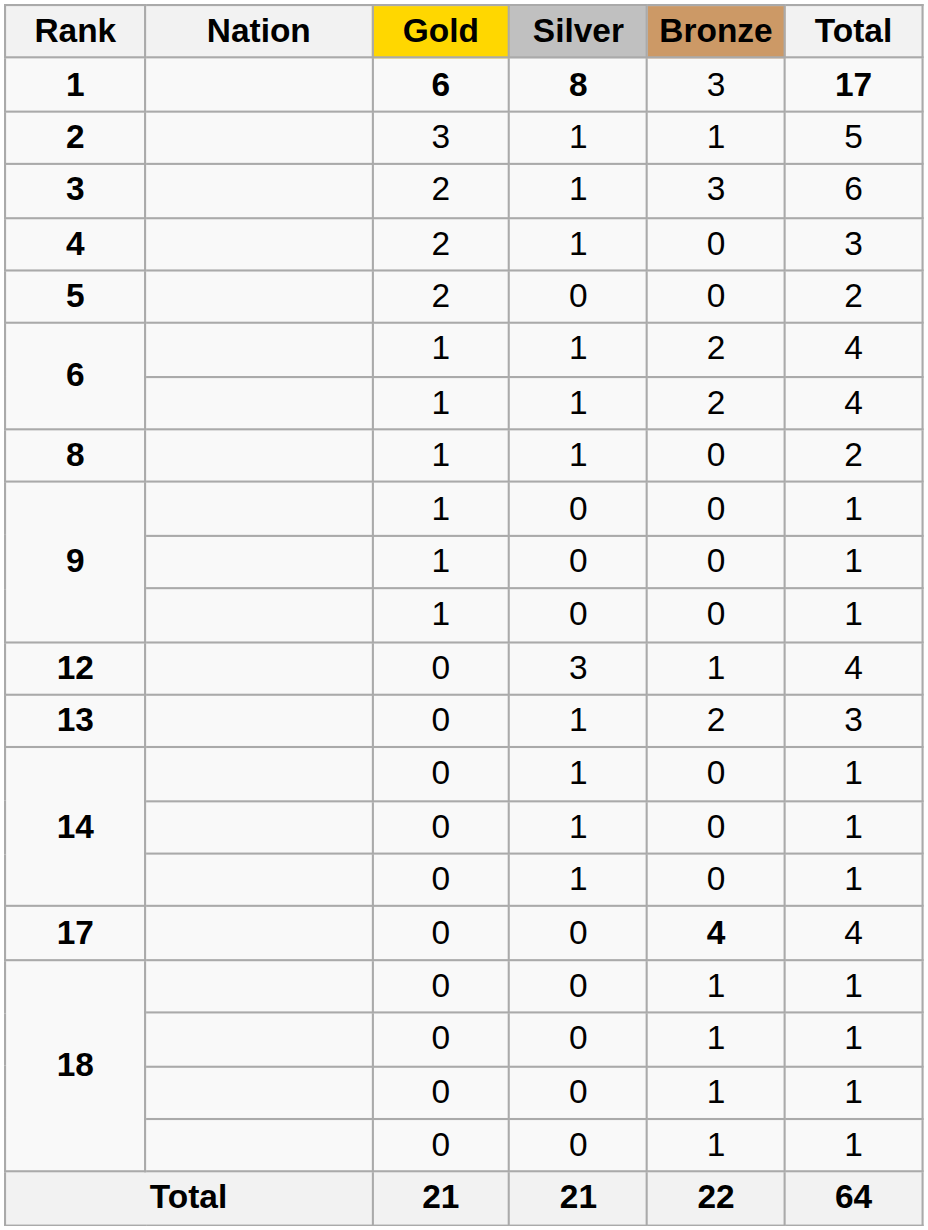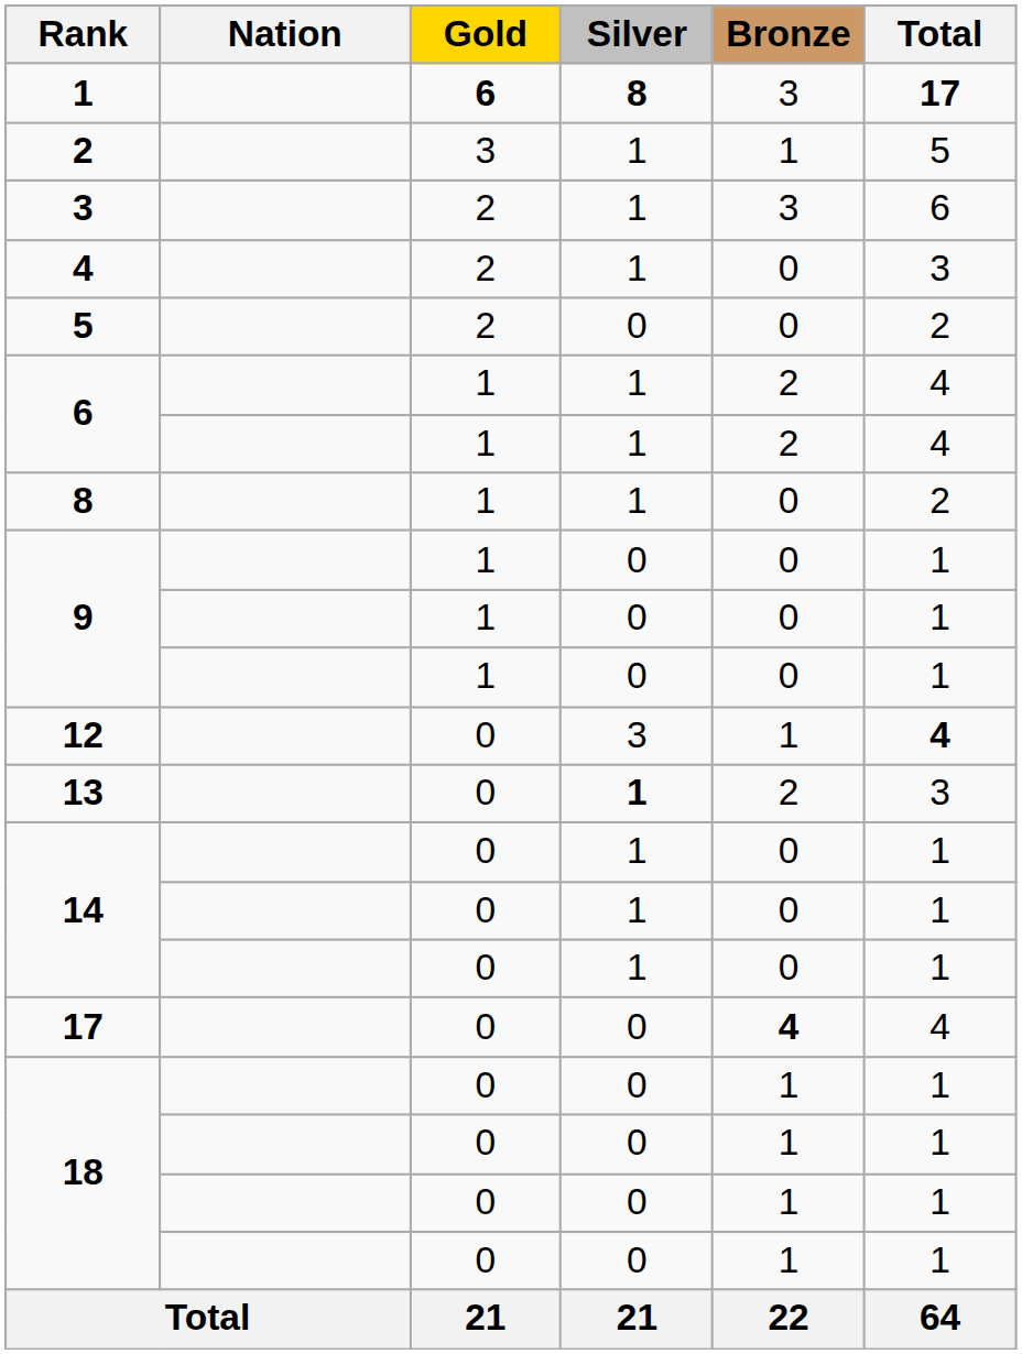12 | Total: normal -> bold
13 | Silver: normal -> bold
